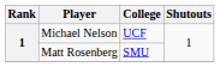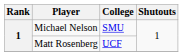Michael Nelson | College: UCF -> SMU
Matt Rosenberg | College: SMU -> UCF
